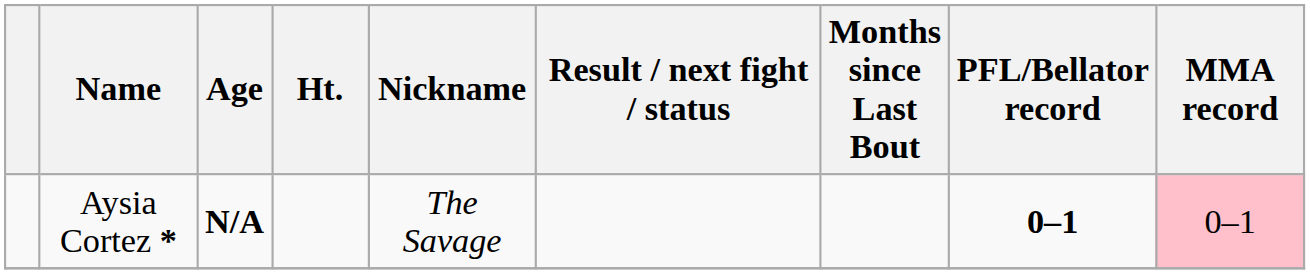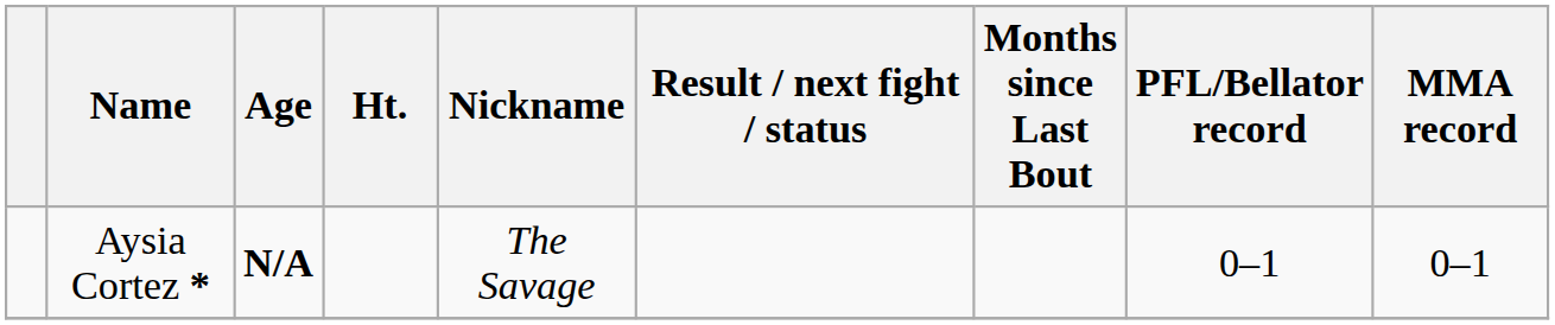Aysia Cortez * | PFL/Bellator record: bold -> normal
Aysia Cortez * | MMA record: pink background -> no background
